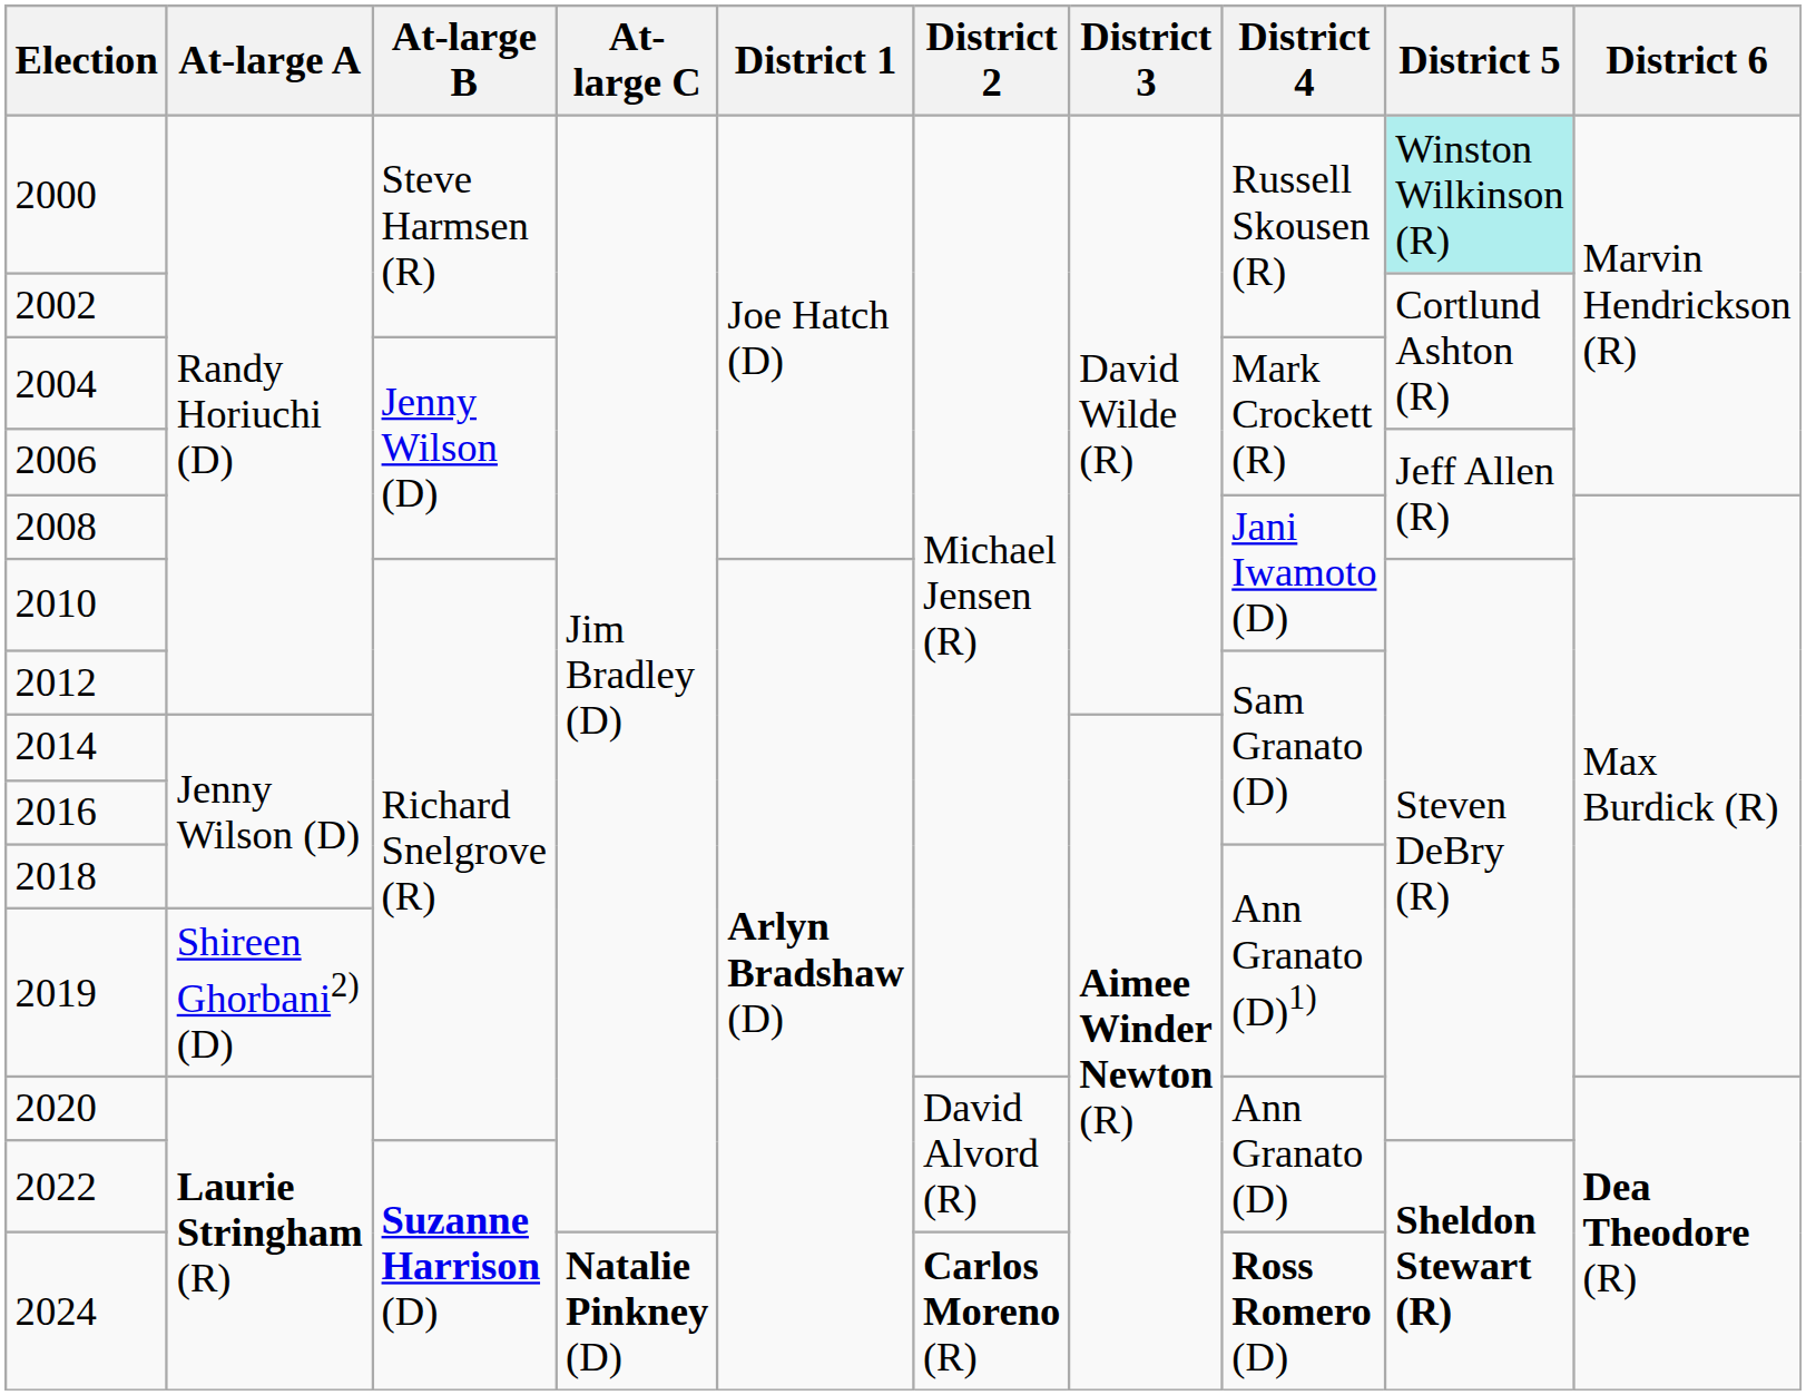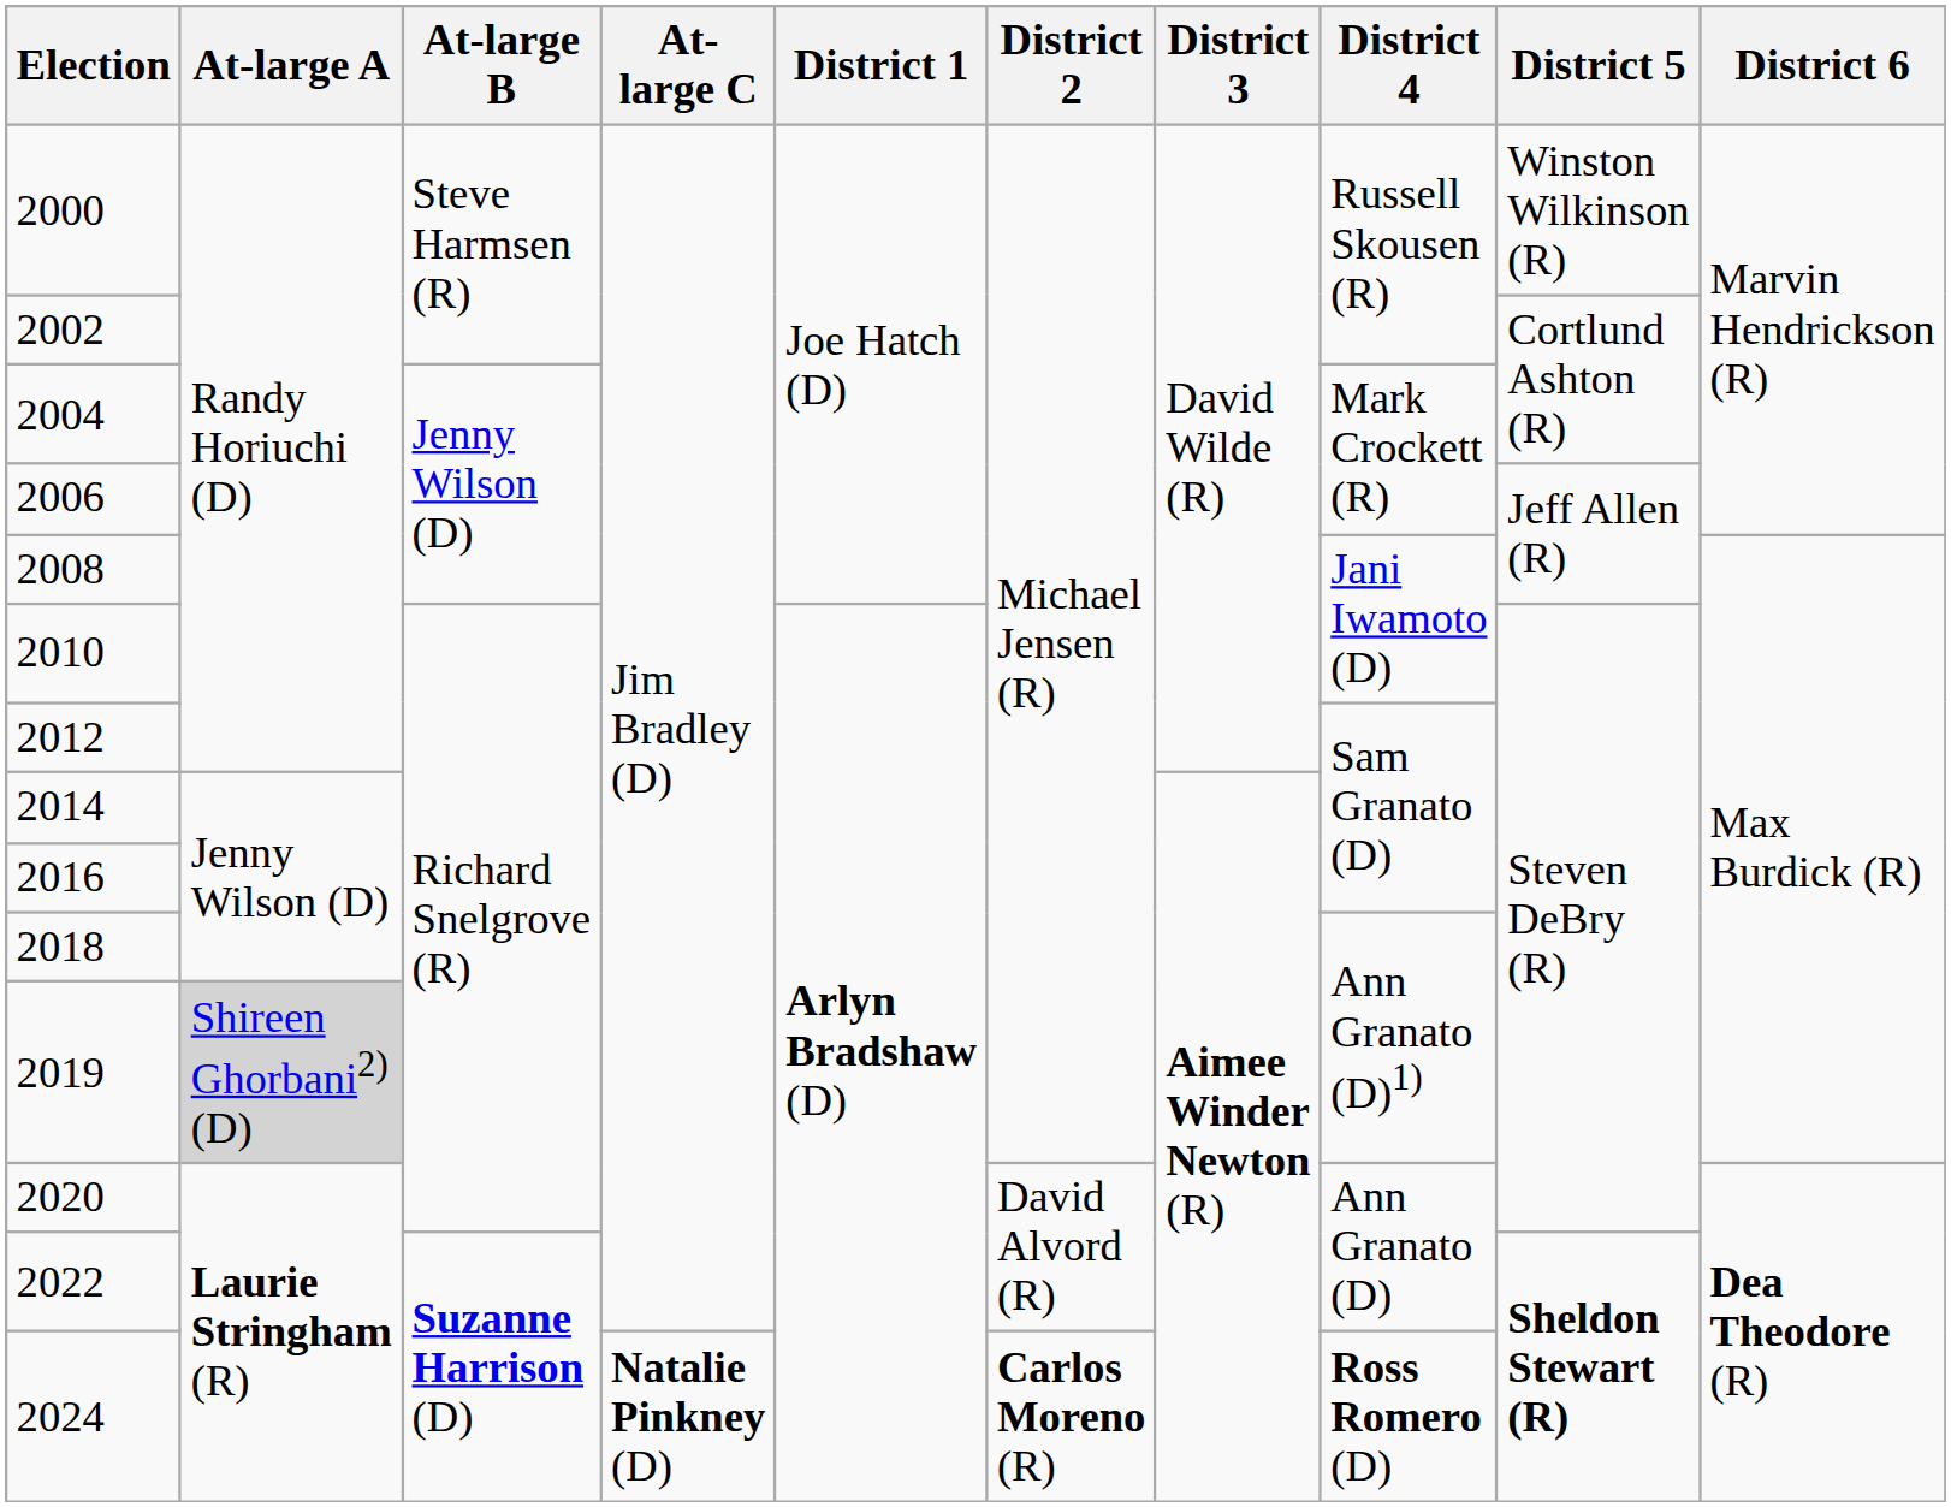2000 | District 5: paleturquoise background -> no background
2019 | At-large A: no background -> lightgrey background
